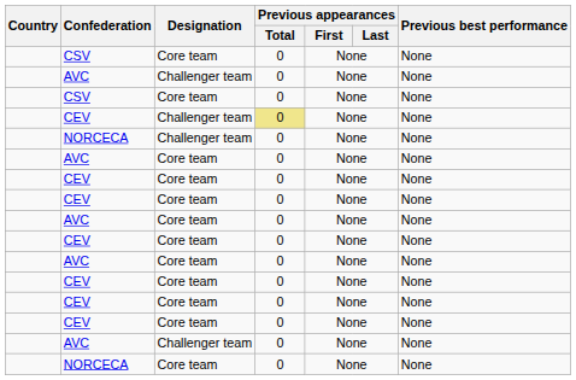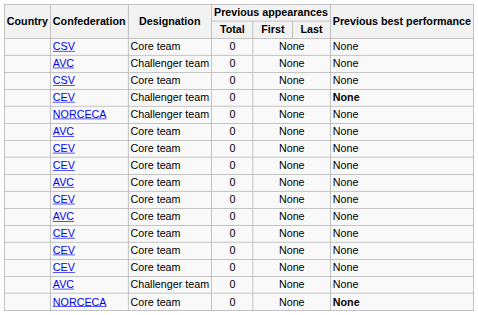CEV / Challenger team | Previous appearances / Total: khaki background -> no background
CEV / Challenger team | Previous best performance: normal -> bold
NORCECA / Core team | Previous best performance: normal -> bold
